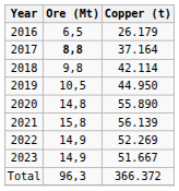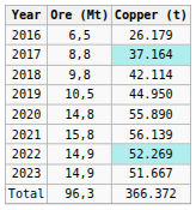2017 | Ore (Mt): bold -> normal
2017 | Copper (t): no background -> paleturquoise background
2022 | Copper (t): no background -> paleturquoise background
